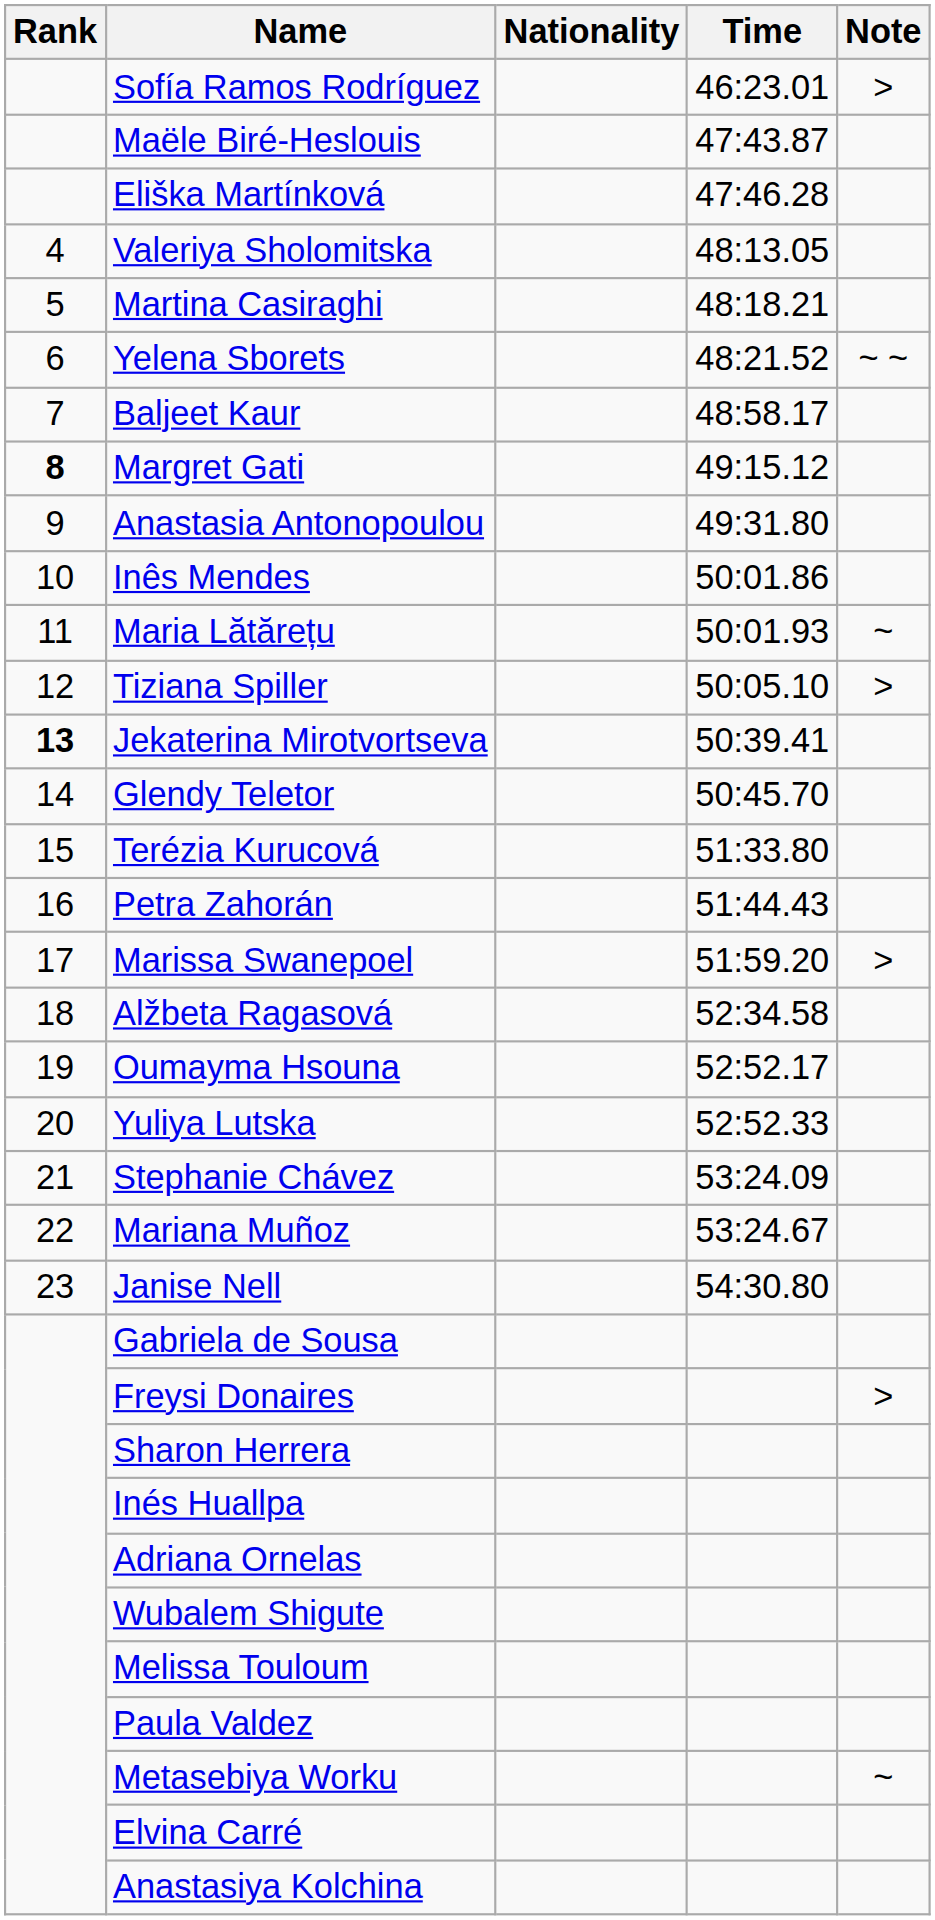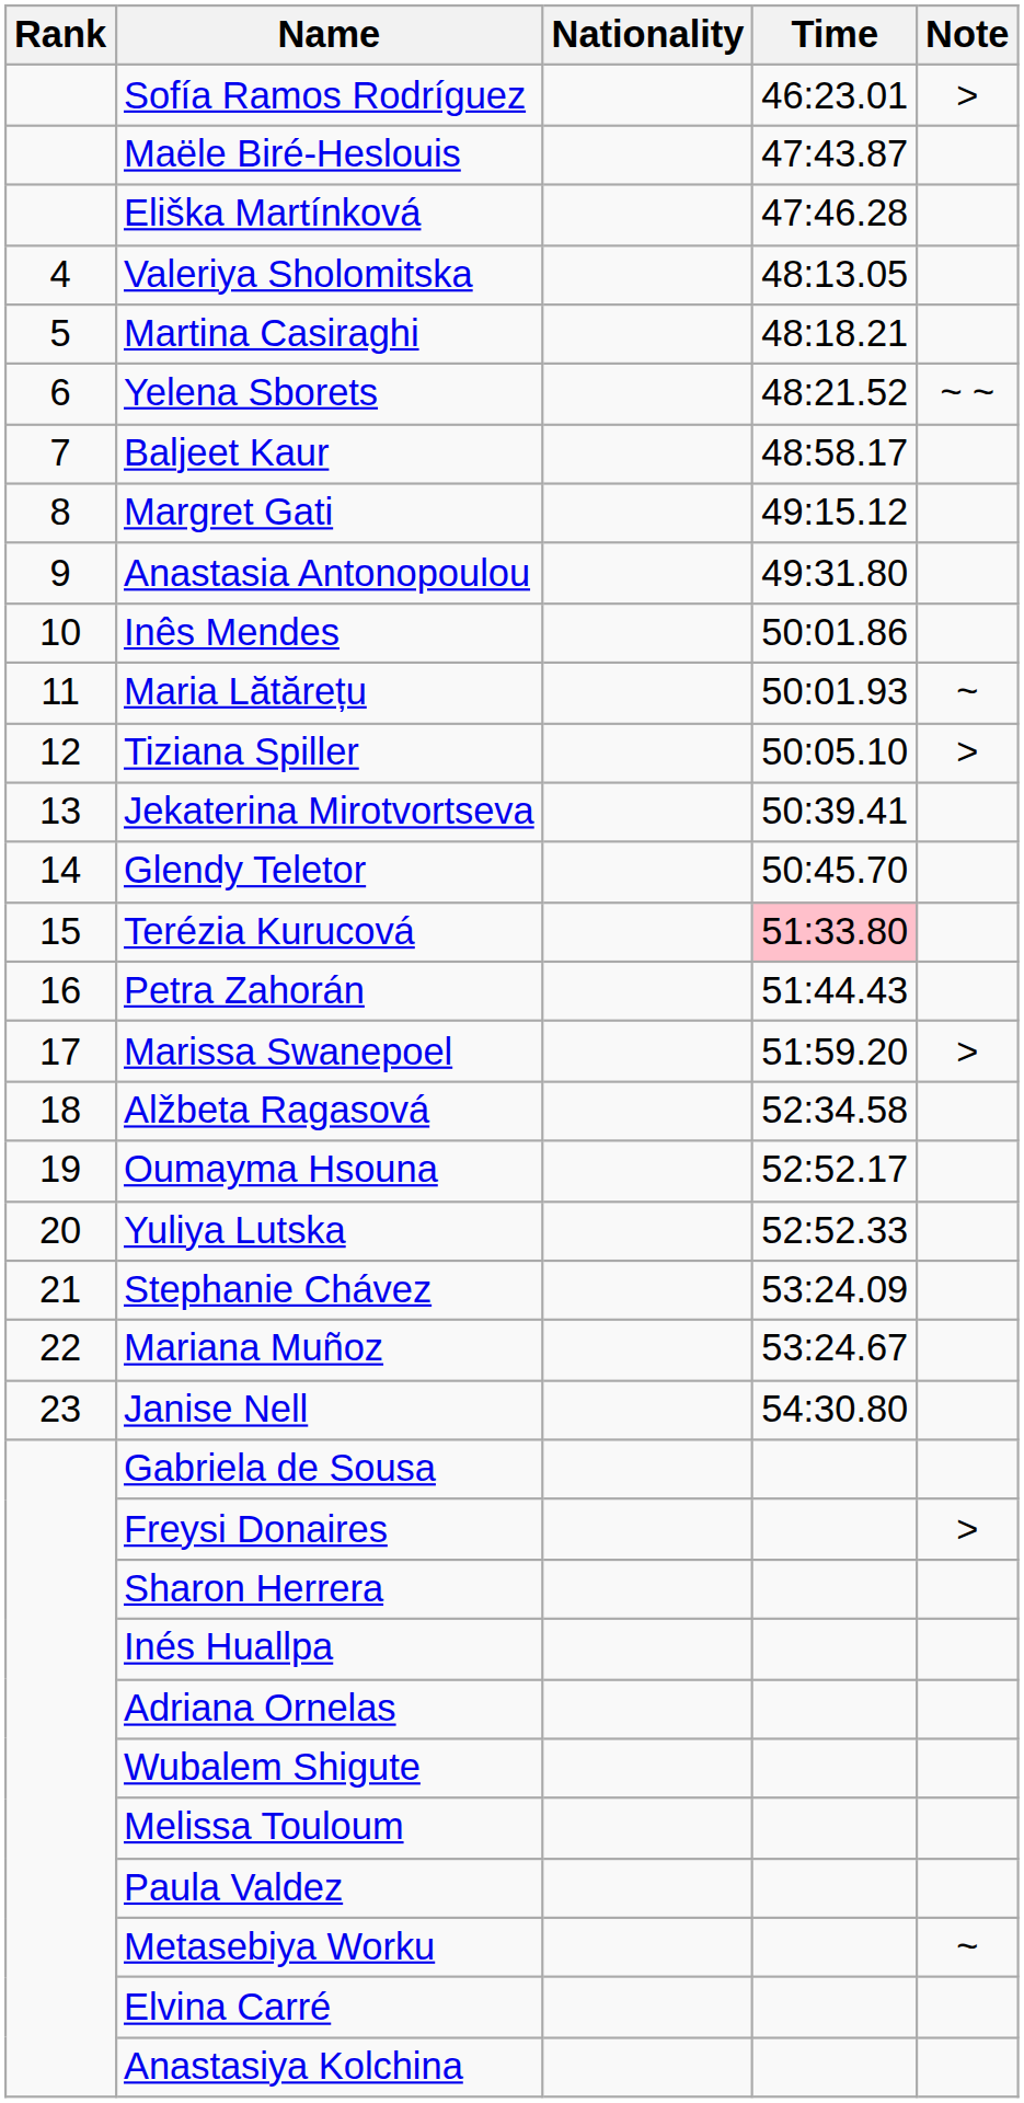Margret Gati | Rank: bold -> normal
Jekaterina Mirotvortseva | Rank: bold -> normal
Terézia Kurucová | Time: no background -> pink background
